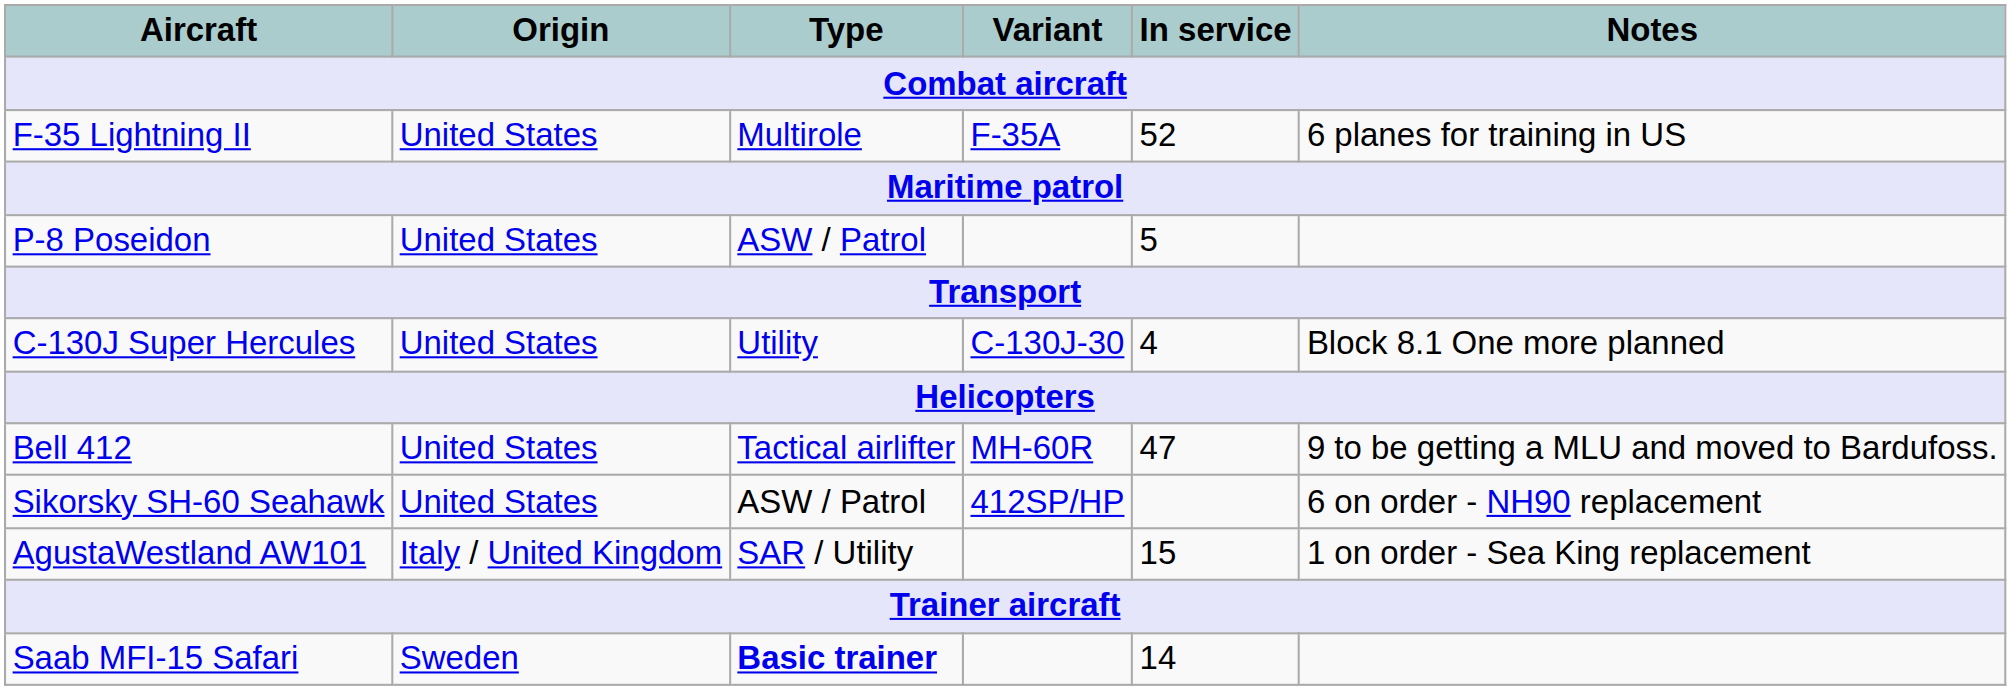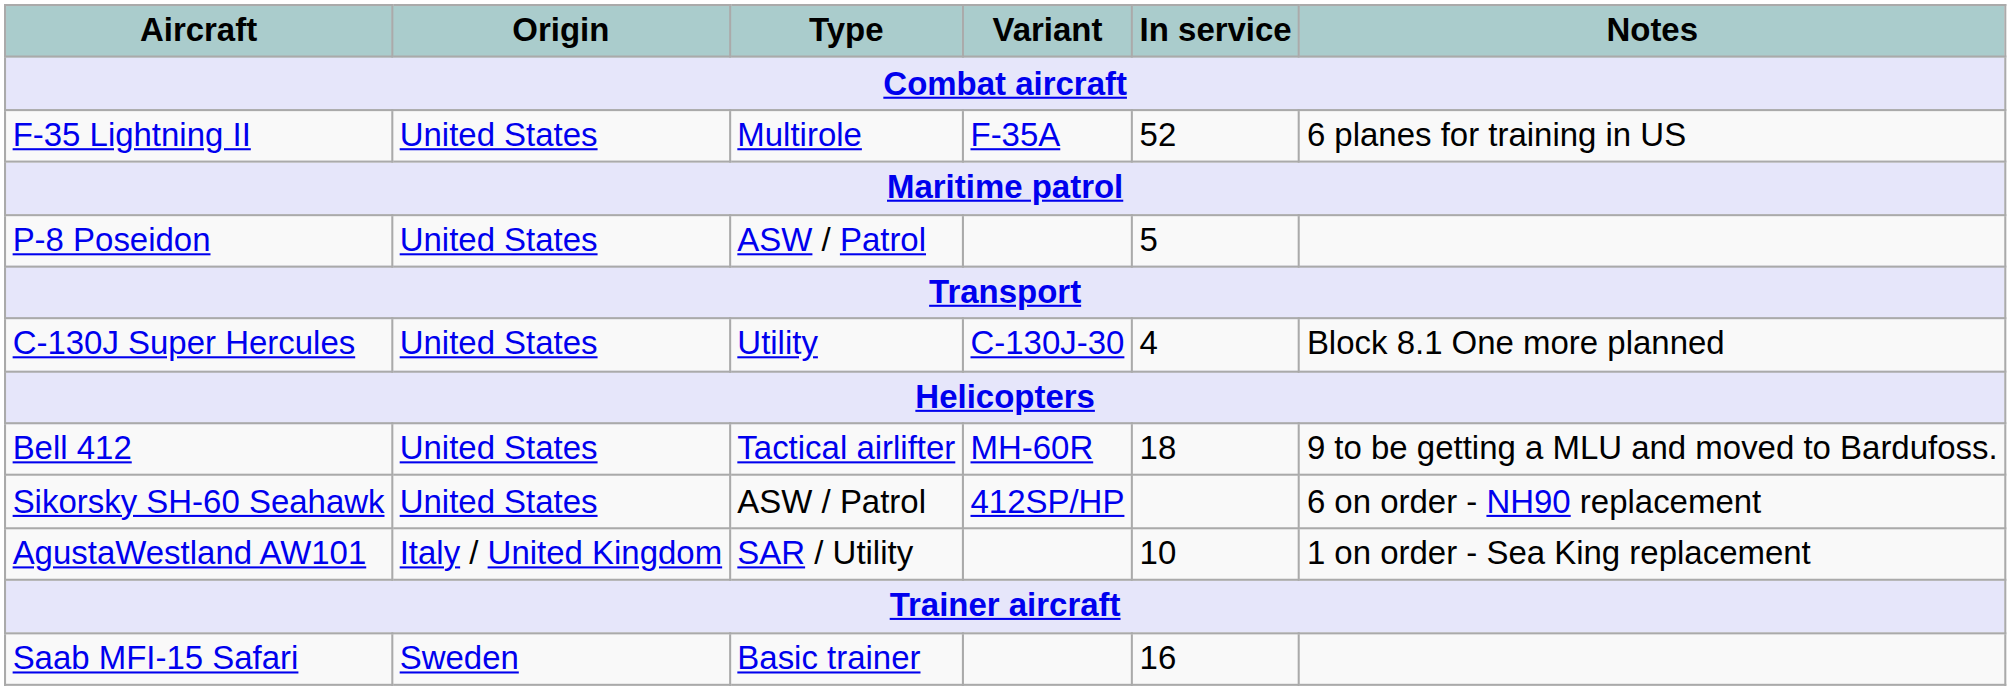Bell 412 | In service: 47 -> 18
AgustaWestland AW101 | In service: 15 -> 10
Saab MFI-15 Safari | Type: bold -> normal
Saab MFI-15 Safari | In service: 14 -> 16
